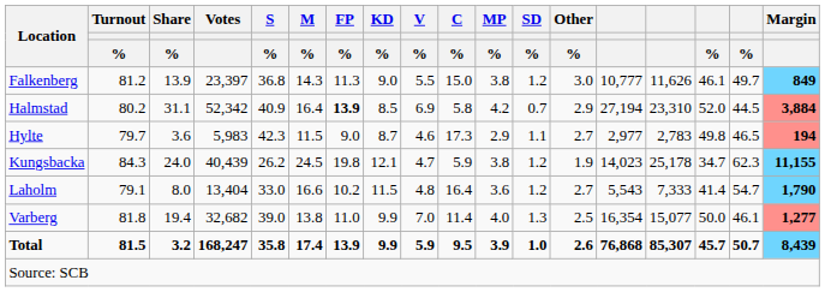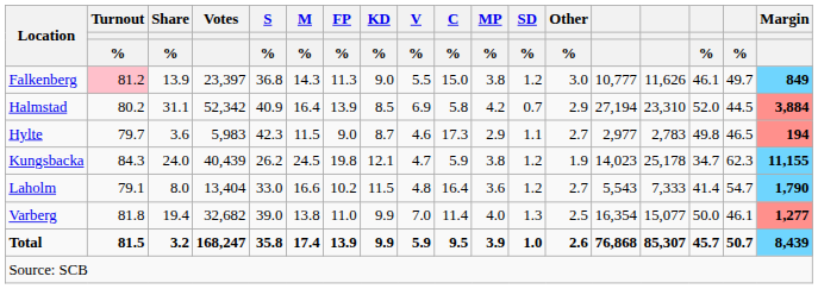Falkenberg | Turnout / %: no background -> pink background
Halmstad | FP / %: bold -> normal
